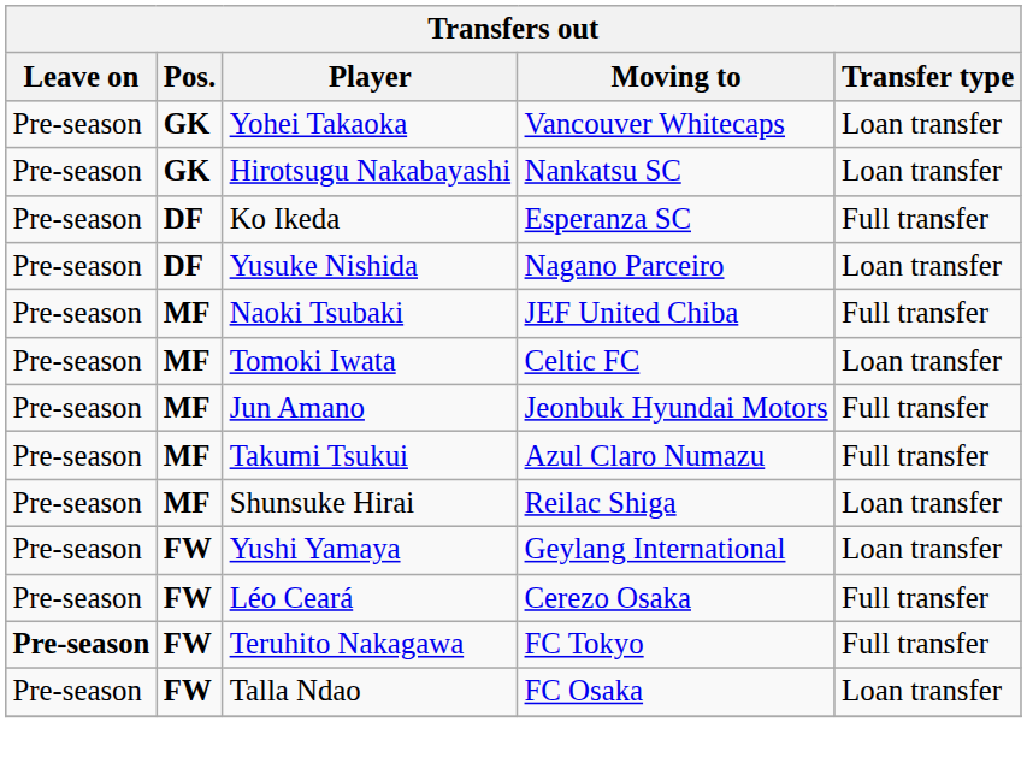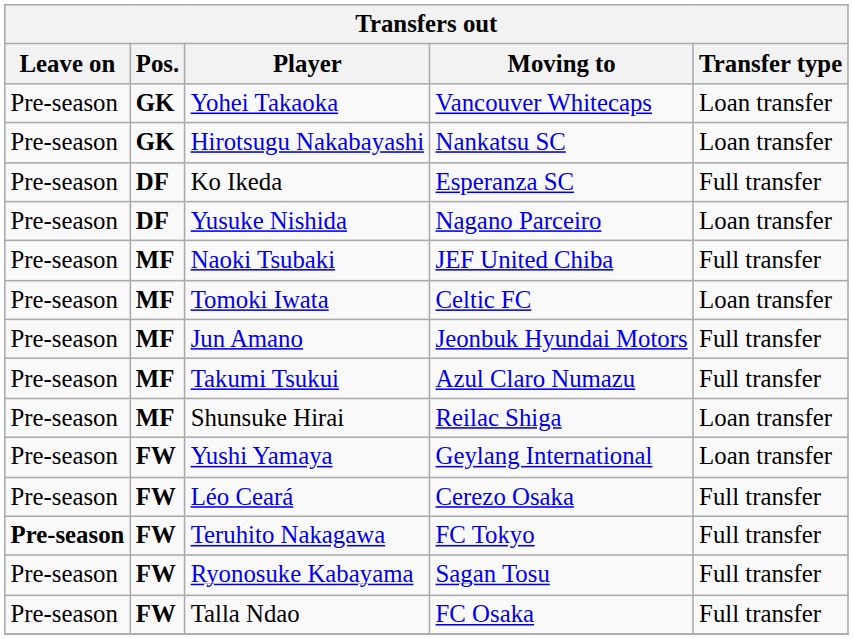+ row: Pre-season | FW | Ryonosuke Kabayama | Sagan Tosu | Full transfer
Talla Ndao | Transfer type: Loan transfer -> Full transfer
